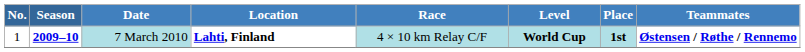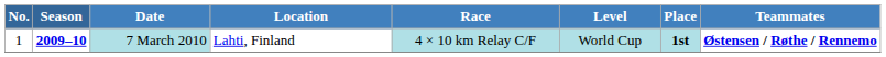7 March 2010 | Location: bold -> normal
7 March 2010 | Level: bold -> normal
